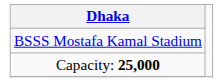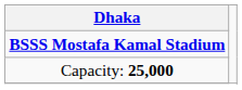BSSS Mostafa Kamal Stadium | Dhaka: normal -> bold
